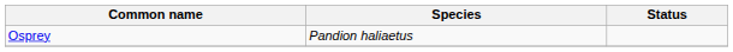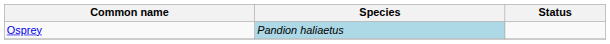Osprey | Species: no background -> lightblue background
